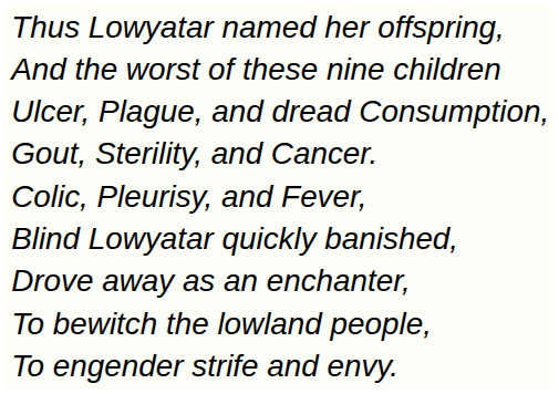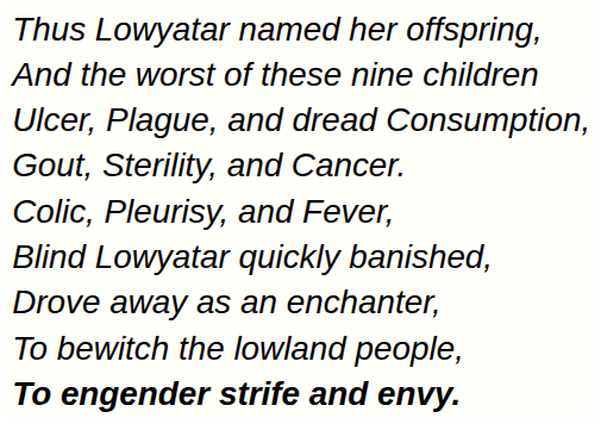row 9 | column 1: normal -> bold
